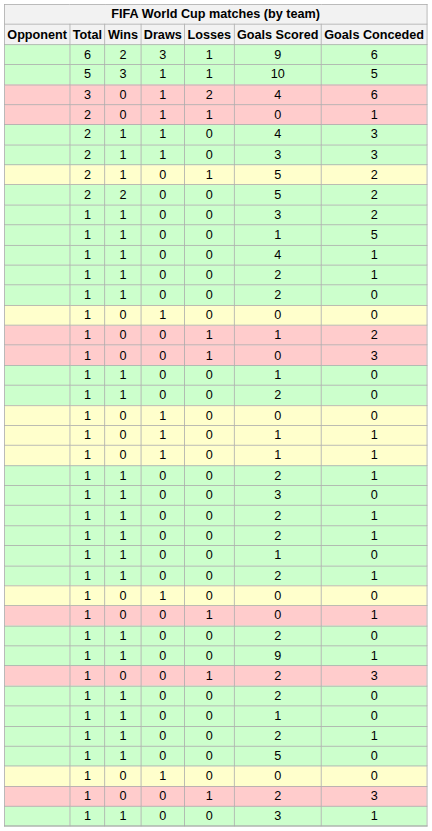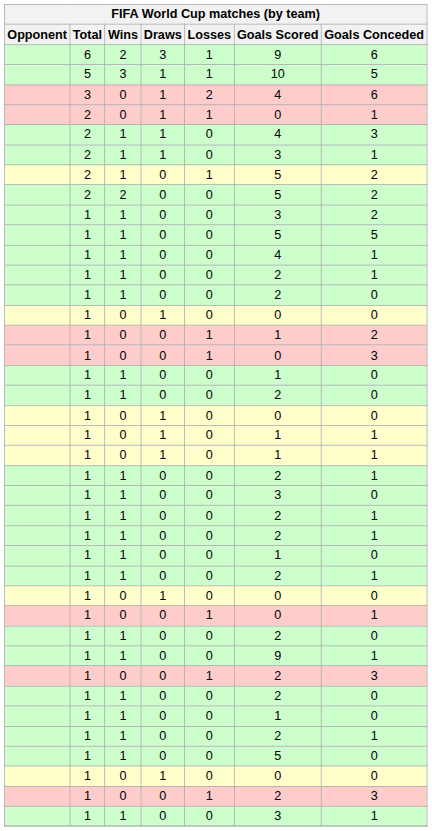row 8 | Goals Conceded: 3 -> 1
row 12 | Goals Scored: 1 -> 5
